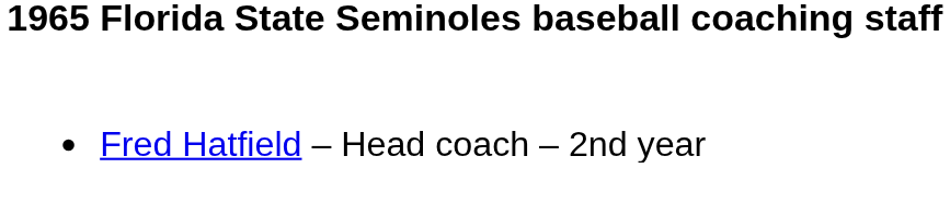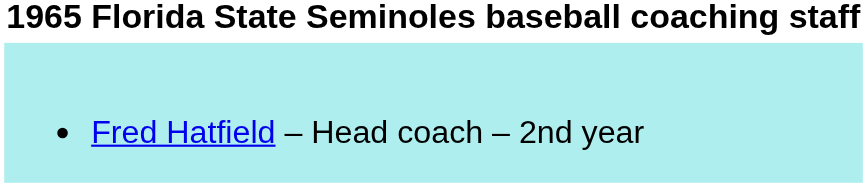Fred Hatfield – Head coach – 2nd year | column 1: no background -> paleturquoise background
